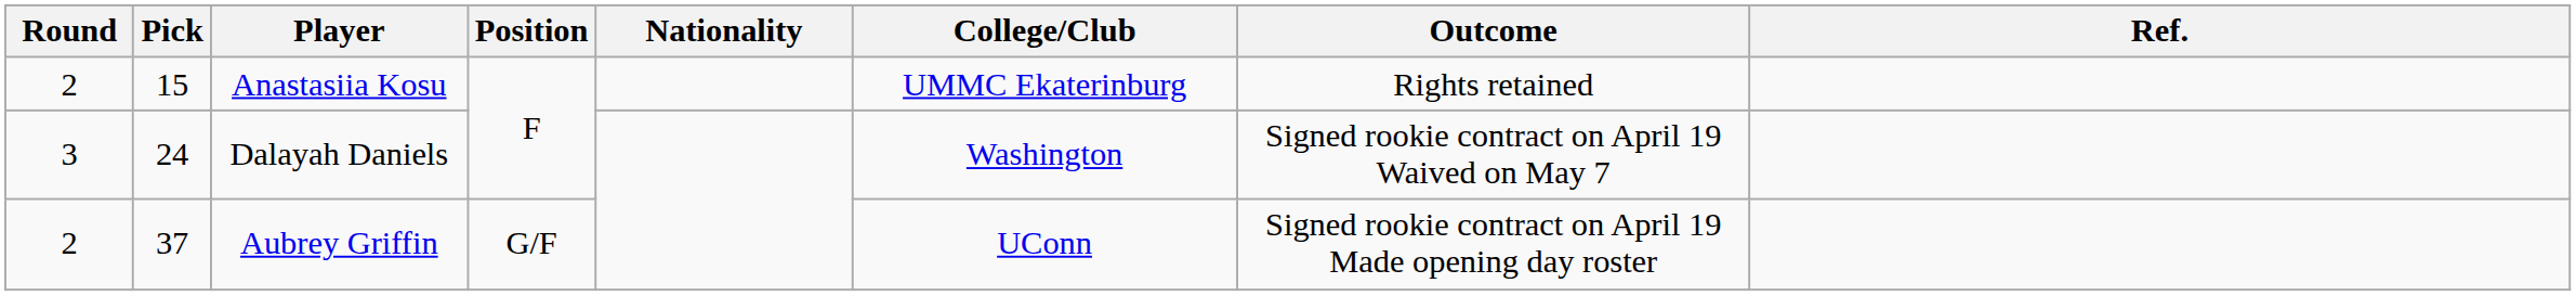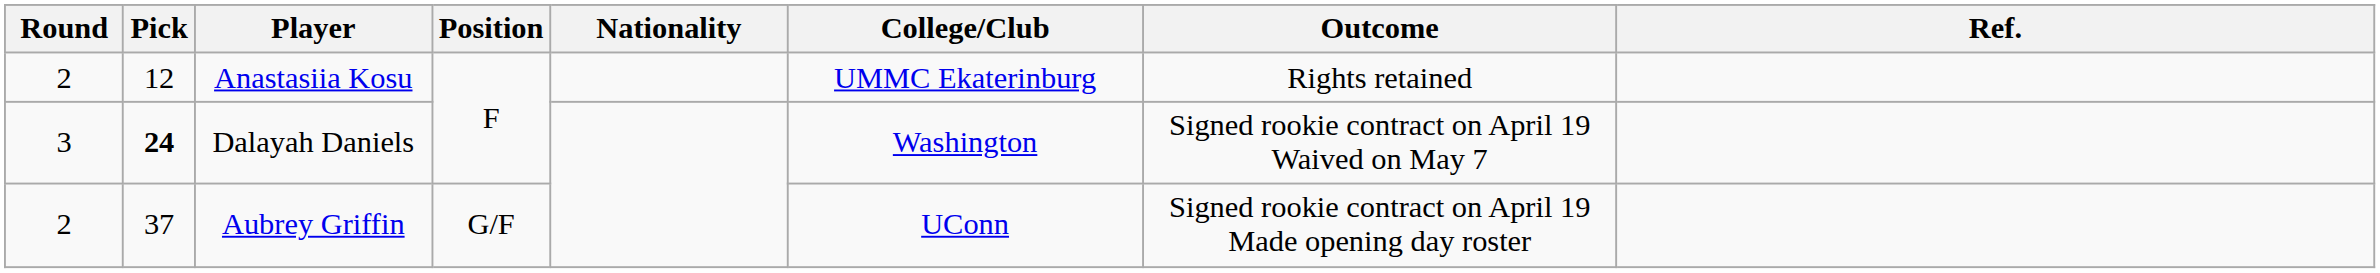Anastasiia Kosu | Pick: 15 -> 12
Dalayah Daniels | Pick: normal -> bold
